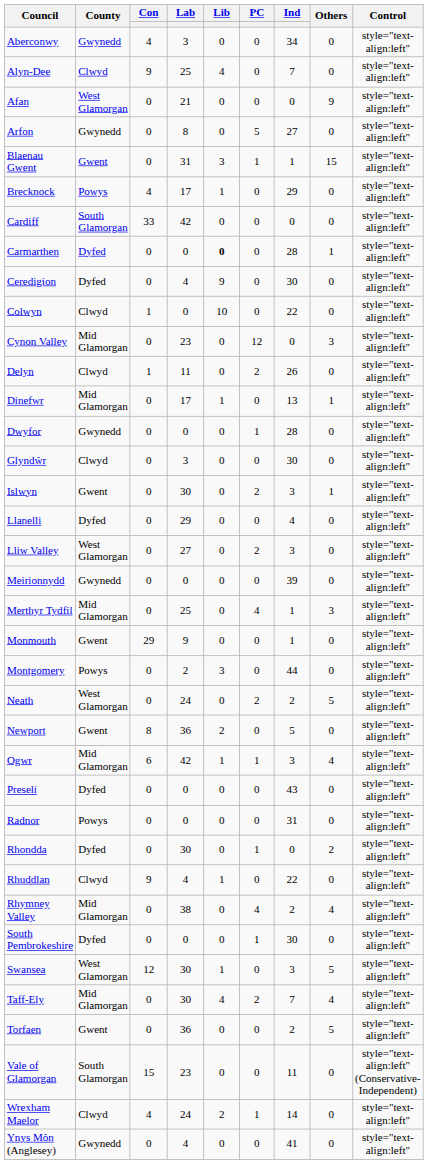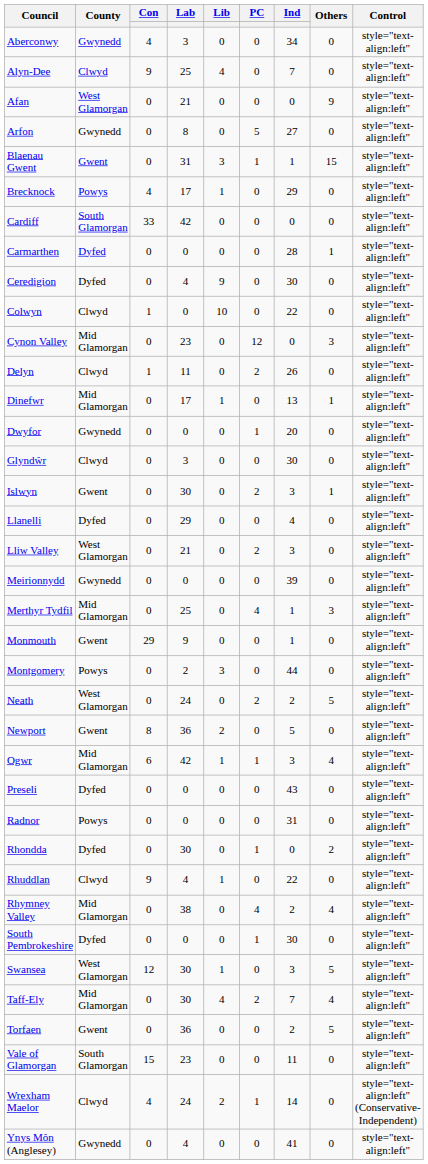Carmarthen | Lib: bold -> normal
Dwyfor | Ind: 28 -> 20
Lliw Valley | Lab: 27 -> 21
Vale of Glamorgan | column 9: style="text-align:left" (Conservative-Independent) -> style="text-align:left"
Wrexham Maelor | column 9: style="text-align:left" -> style="text-align:left" (Conservative-Independent)
